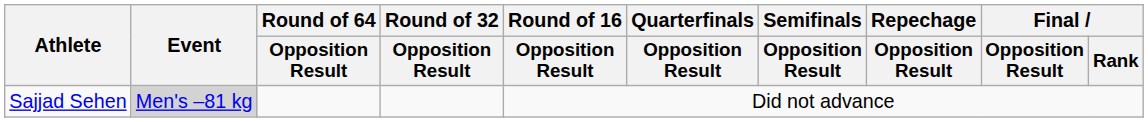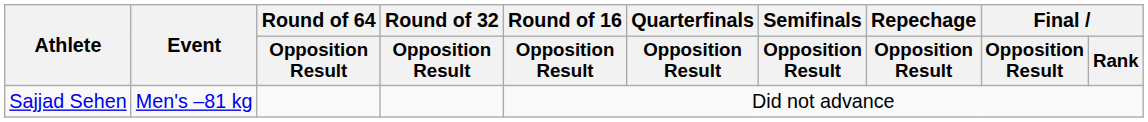Sajjad Sehen | Event: lightgrey background -> no background
